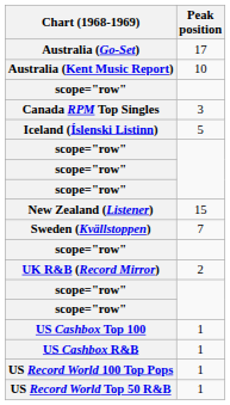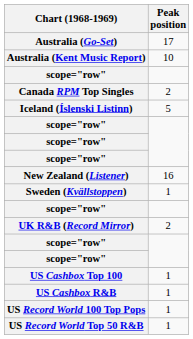Canada RPM Top Singles | Peak position: 3 -> 2
New Zealand (Listener) | Peak position: 15 -> 16
Sweden (Kvällstoppen) | Peak position: 7 -> 1
